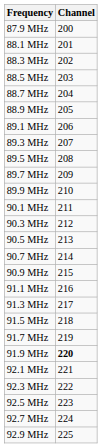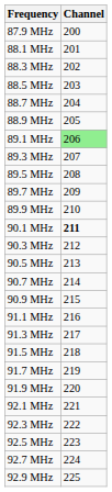89.1 MHz | Channel: no background -> lightgreen background
90.1 MHz | Channel: normal -> bold
91.9 MHz | Channel: bold -> normal
